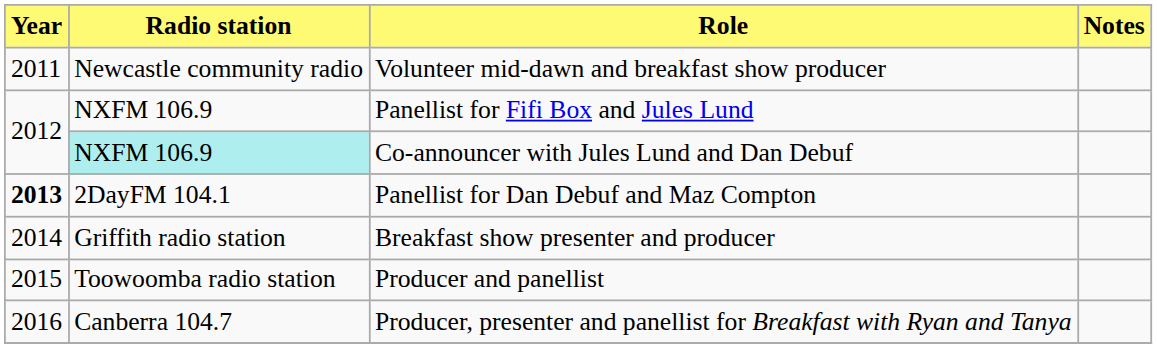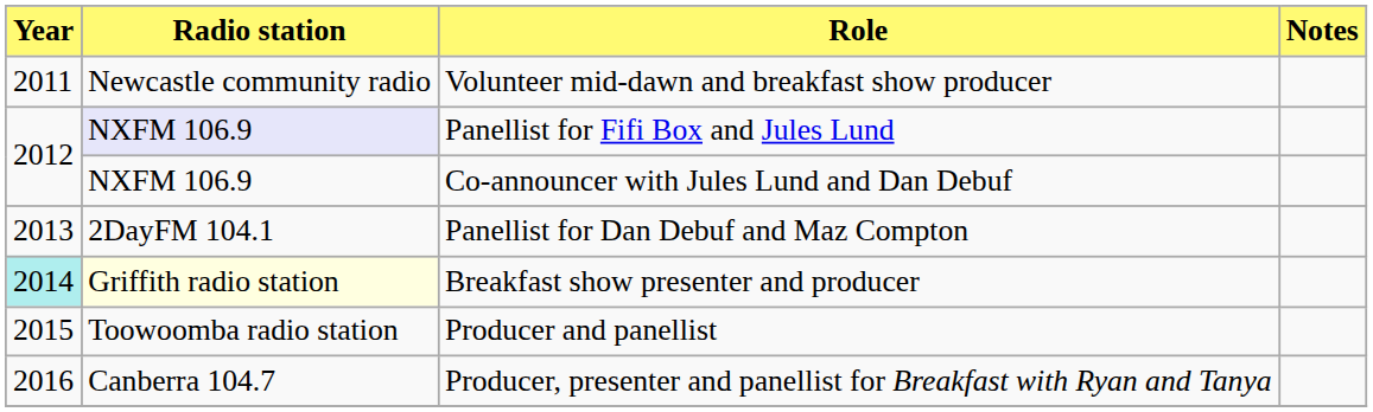Panellist for Fifi Box and Jules Lund | Radio station: no background -> lavender background
Co-announcer with Jules Lund and Dan Debuf | Radio station: paleturquoise background -> no background
Panellist for Dan Debuf and Maz Compton | Year: bold -> normal
Breakfast show presenter and producer | Year: no background -> paleturquoise background
Breakfast show presenter and producer | Radio station: no background -> lightyellow background
